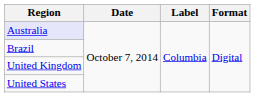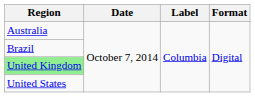Australia | Region: lavender background -> no background
United Kingdom | Region: no background -> lightgreen background
